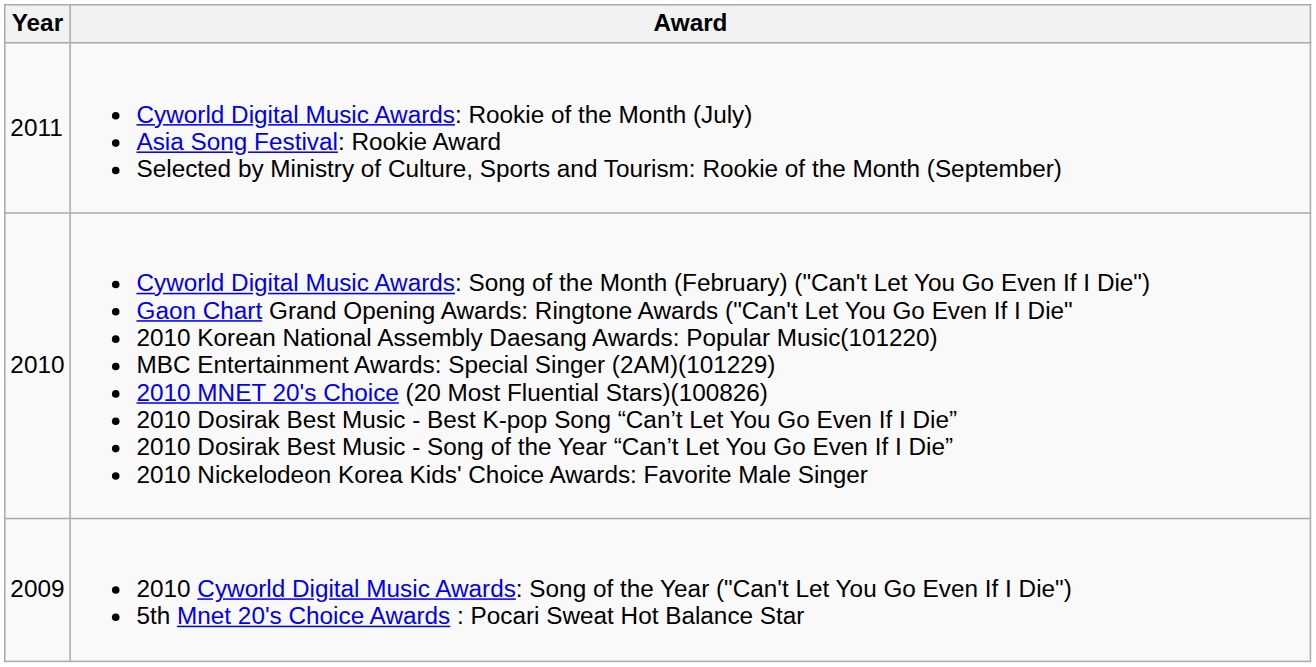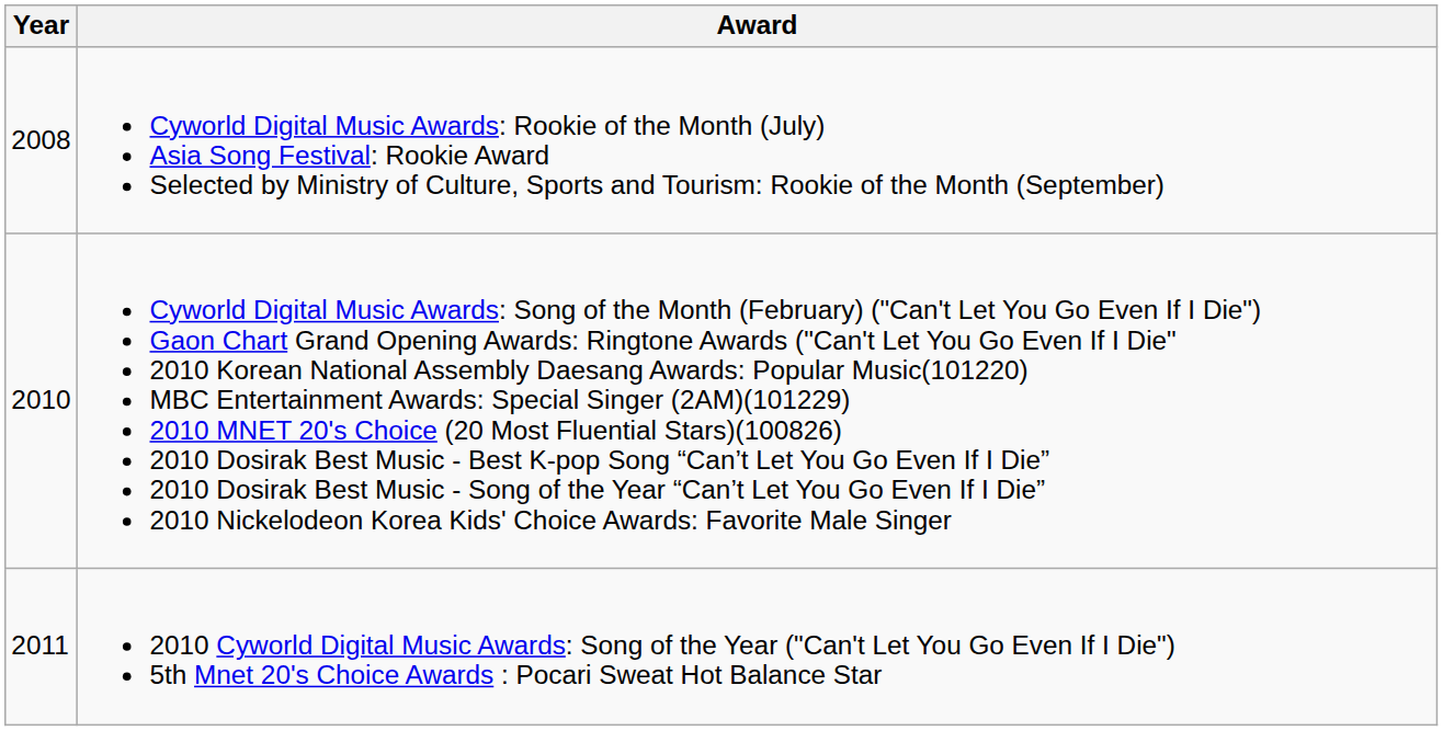row 2 | Year: 2011 -> 2008
row 4 | Year: 2009 -> 2011
